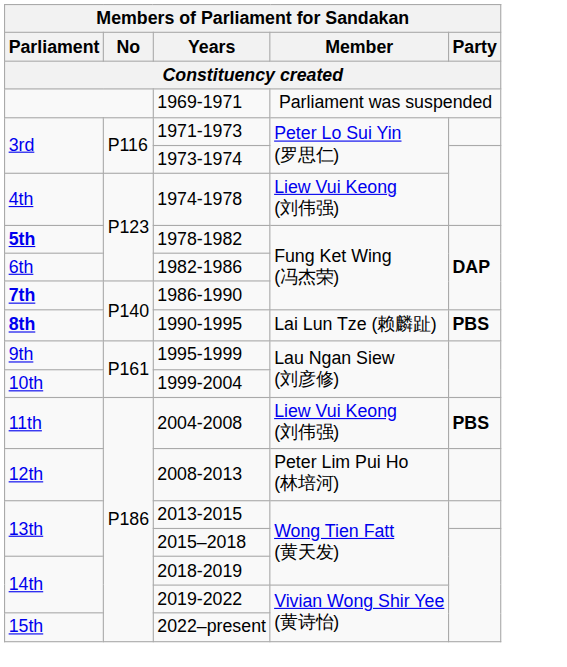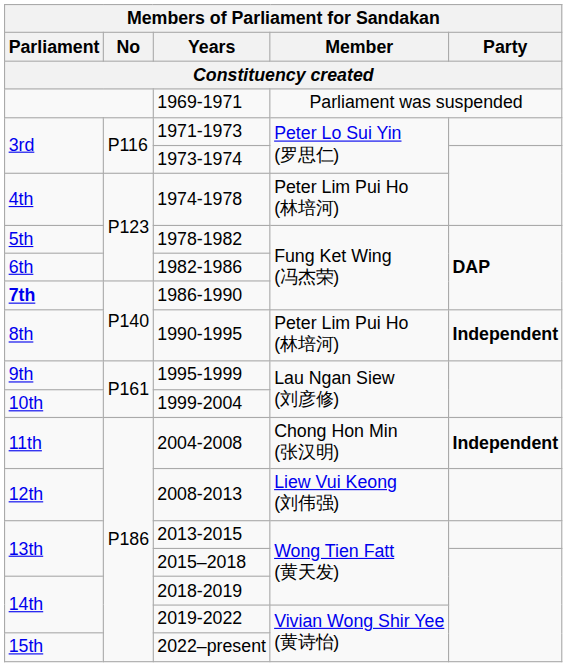1974-1978 | Member: Liew Vui Keong (刘伟强) -> Peter Lim Pui Ho (林培河)
1978-1982 | Parliament: bold -> normal
1990-1995 | Parliament: bold -> normal
1990-1995 | Member: Lai Lun Tze (赖麟趾) -> Peter Lim Pui Ho (林培河)
1990-1995 | Party: PBS -> Independent
2004-2008 | Member: Liew Vui Keong (刘伟强) -> Chong Hon Min (张汉明)
2004-2008 | Party: PBS -> Independent
2008-2013 | Member: Peter Lim Pui Ho (林培河) -> Liew Vui Keong (刘伟强)
